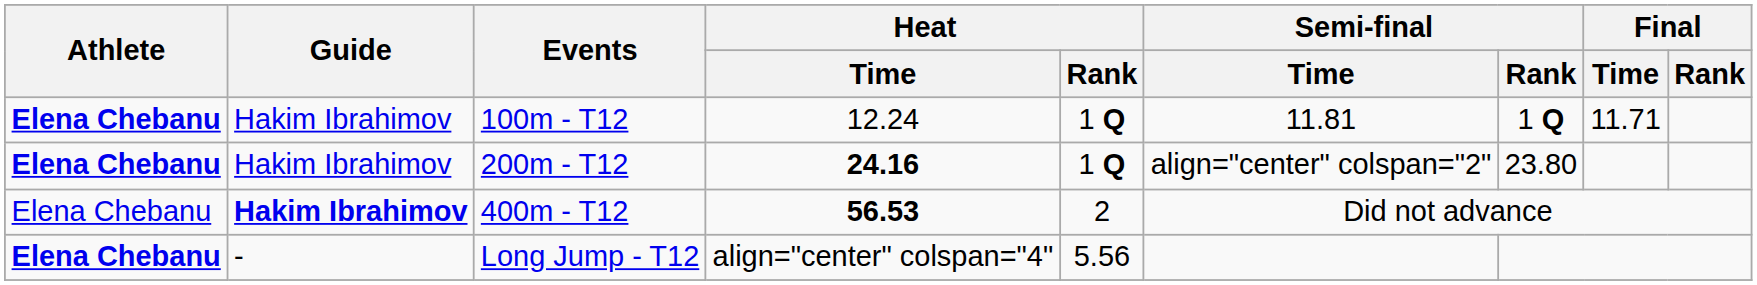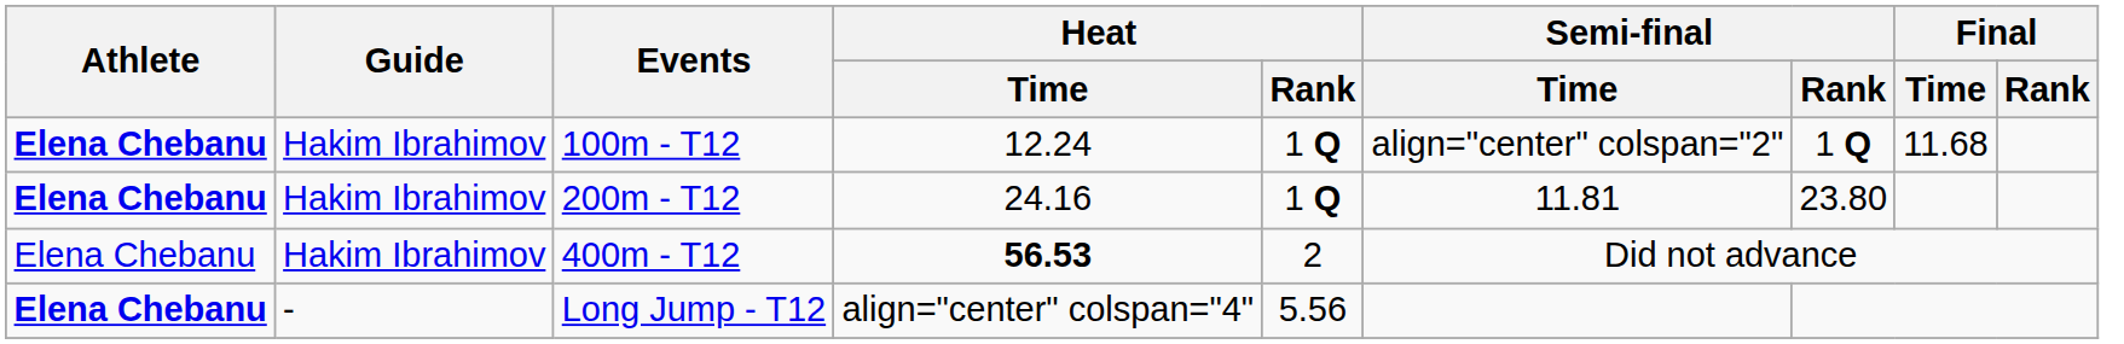100m - T12 | Semi-final / Time: 11.81 -> align="center" colspan="2"
100m - T12 | Final / Time: 11.71 -> 11.68
200m - T12 | Heat / Time: bold -> normal
200m - T12 | Semi-final / Time: align="center" colspan="2" -> 11.81
400m - T12 | Guide: bold -> normal
